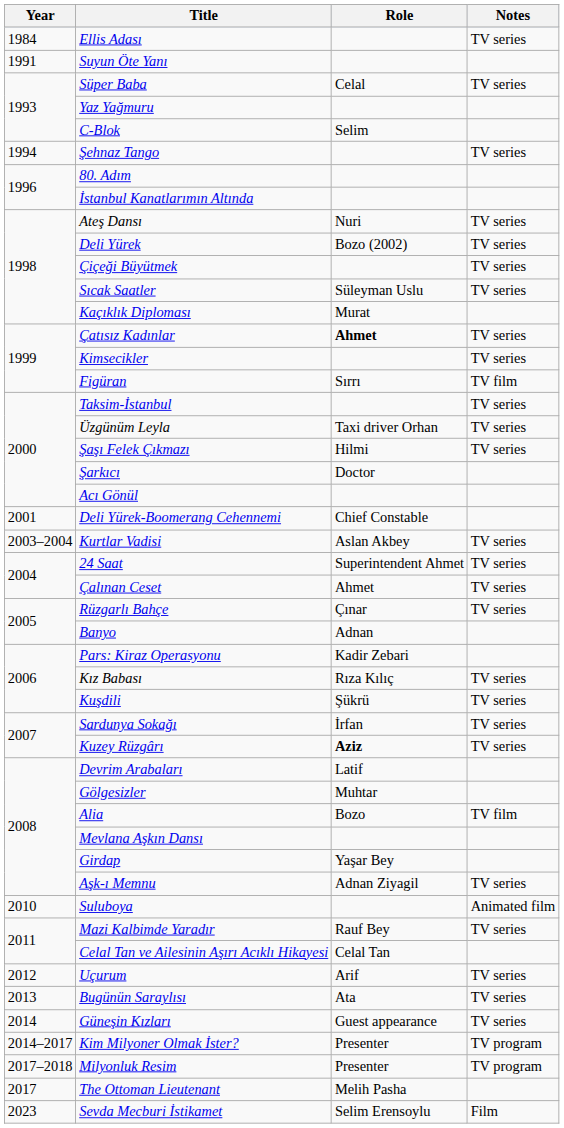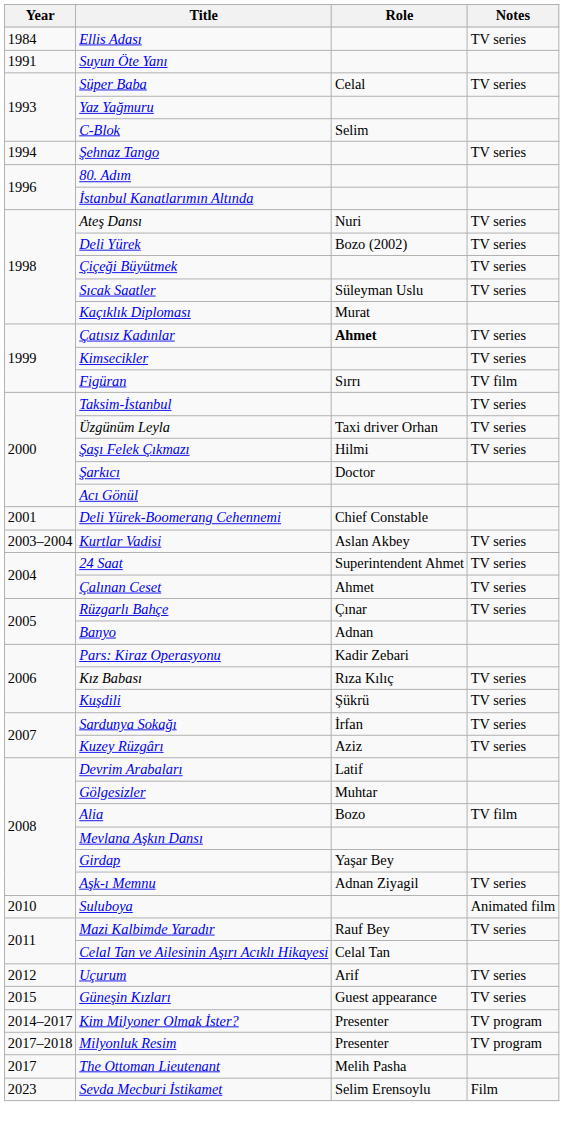Kuzey Rüzgârı | Role: bold -> normal
- row: 2013 | Bugünün Saraylısı | Ata | TV series
Güneşin Kızları | Year: 2014 -> 2015
